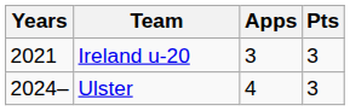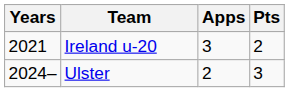Ireland u-20 | Pts: 3 -> 2
Ulster | Apps: 4 -> 2
